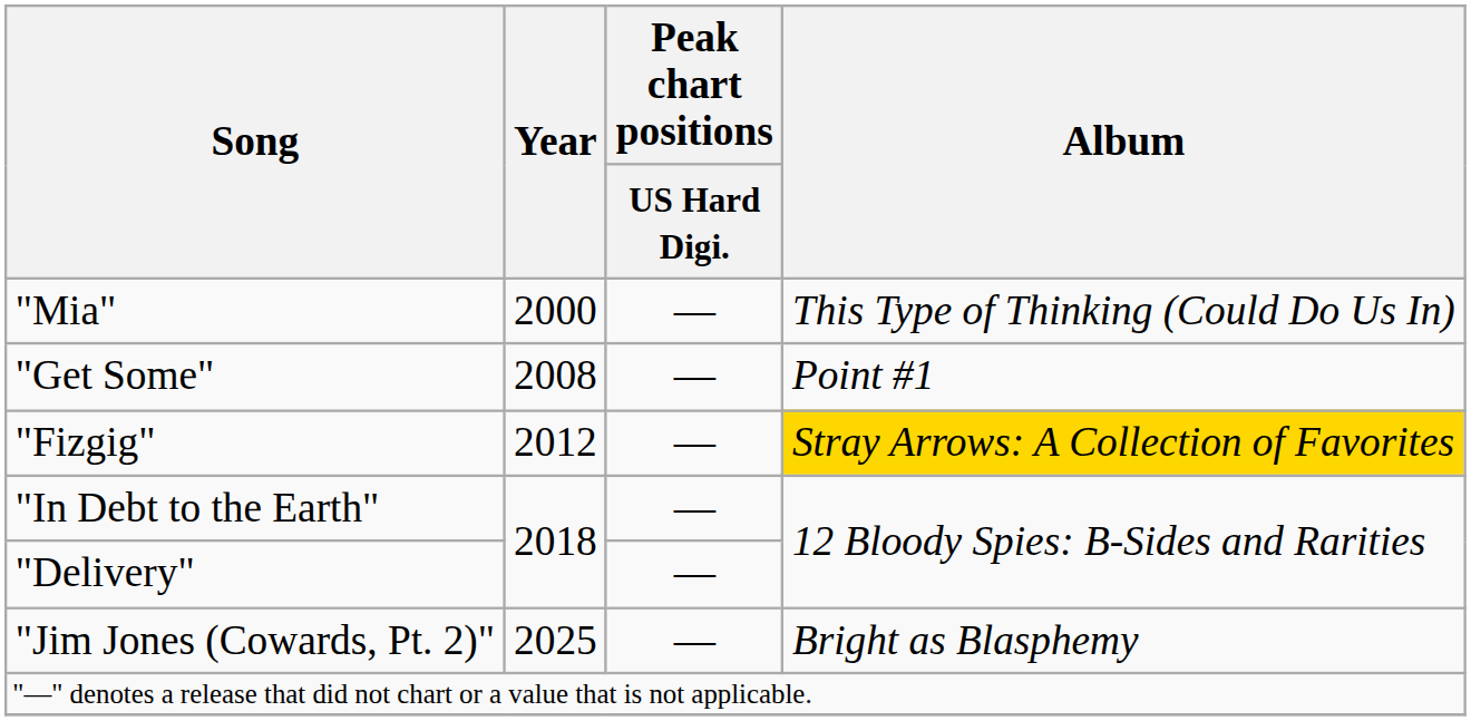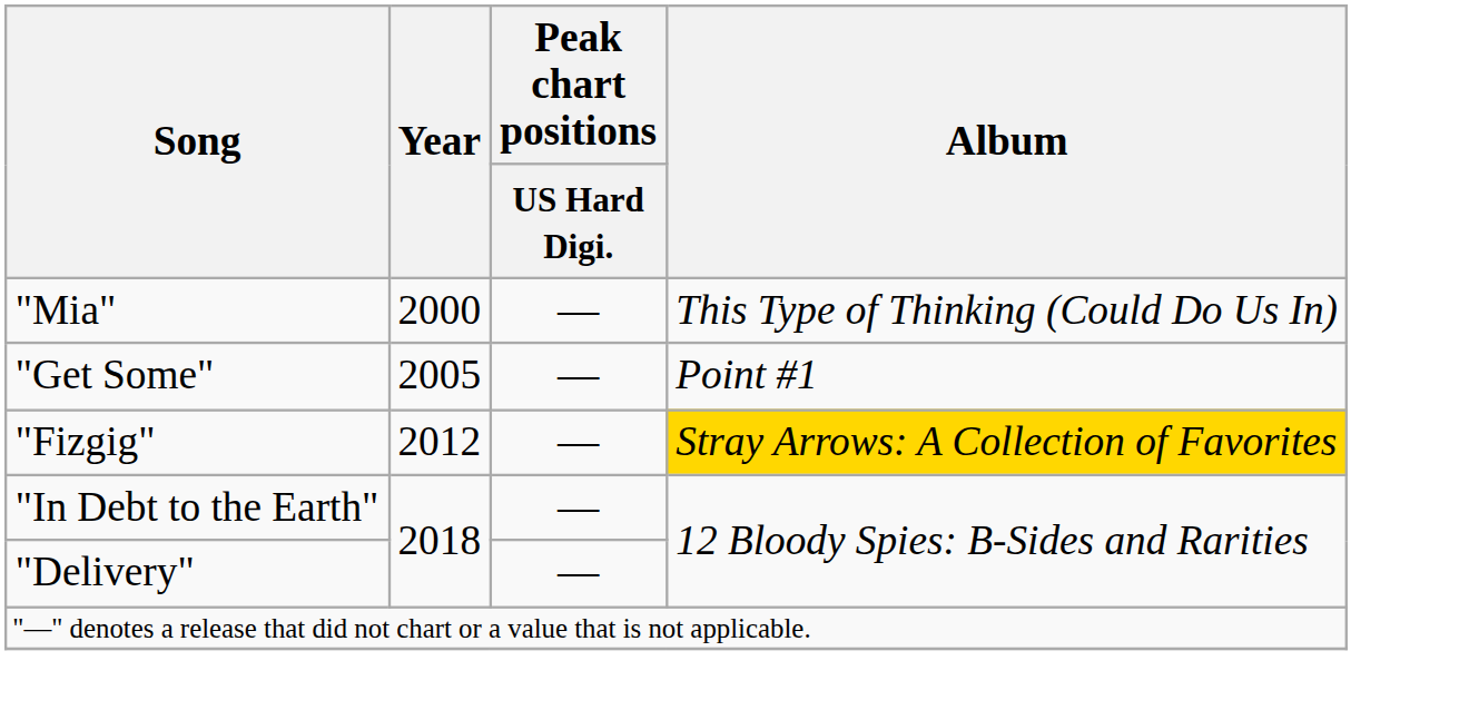"Get Some" | Year: 2008 -> 2005
- row: "Jim Jones (Cowards, Pt. 2)" | 2025 | — | Bright as Blasphemy
